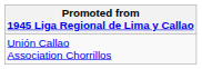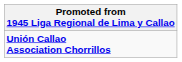row 2 | column 1: normal -> bold
